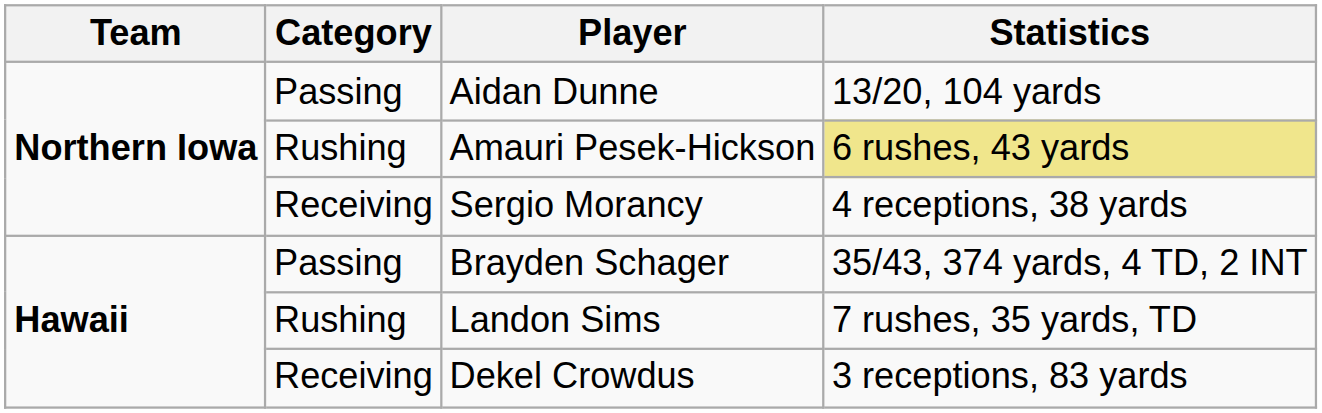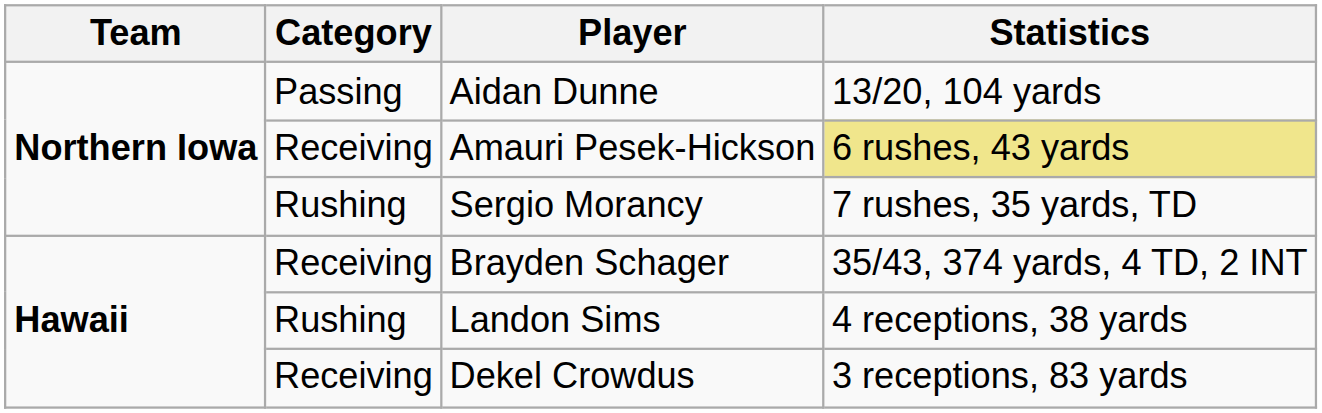Amauri Pesek-Hickson | Category: Rushing -> Receiving
Sergio Morancy | Category: Receiving -> Rushing
Sergio Morancy | Statistics: 4 receptions, 38 yards -> 7 rushes, 35 yards, TD
Brayden Schager | Category: Passing -> Receiving
Landon Sims | Statistics: 7 rushes, 35 yards, TD -> 4 receptions, 38 yards
